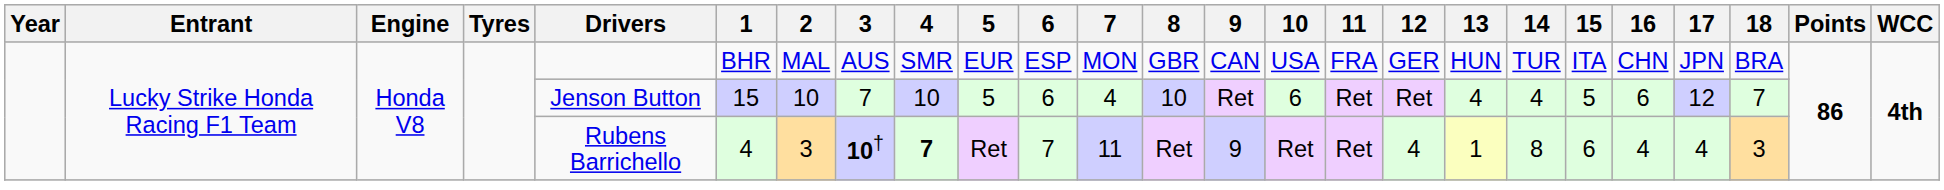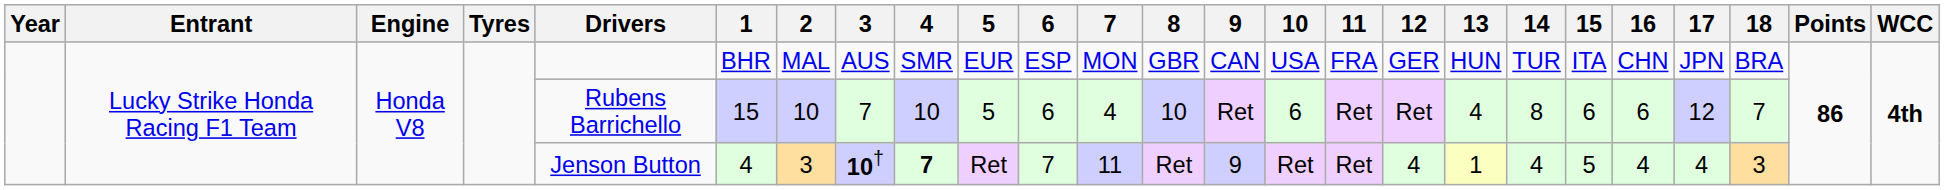row 3 | Drivers: Jenson Button -> Rubens Barrichello
row 3 | 14: 4 -> 8
row 3 | 15: 5 -> 6
row 4 | Drivers: Rubens Barrichello -> Jenson Button
row 4 | 14: 8 -> 4
row 4 | 15: 6 -> 5
